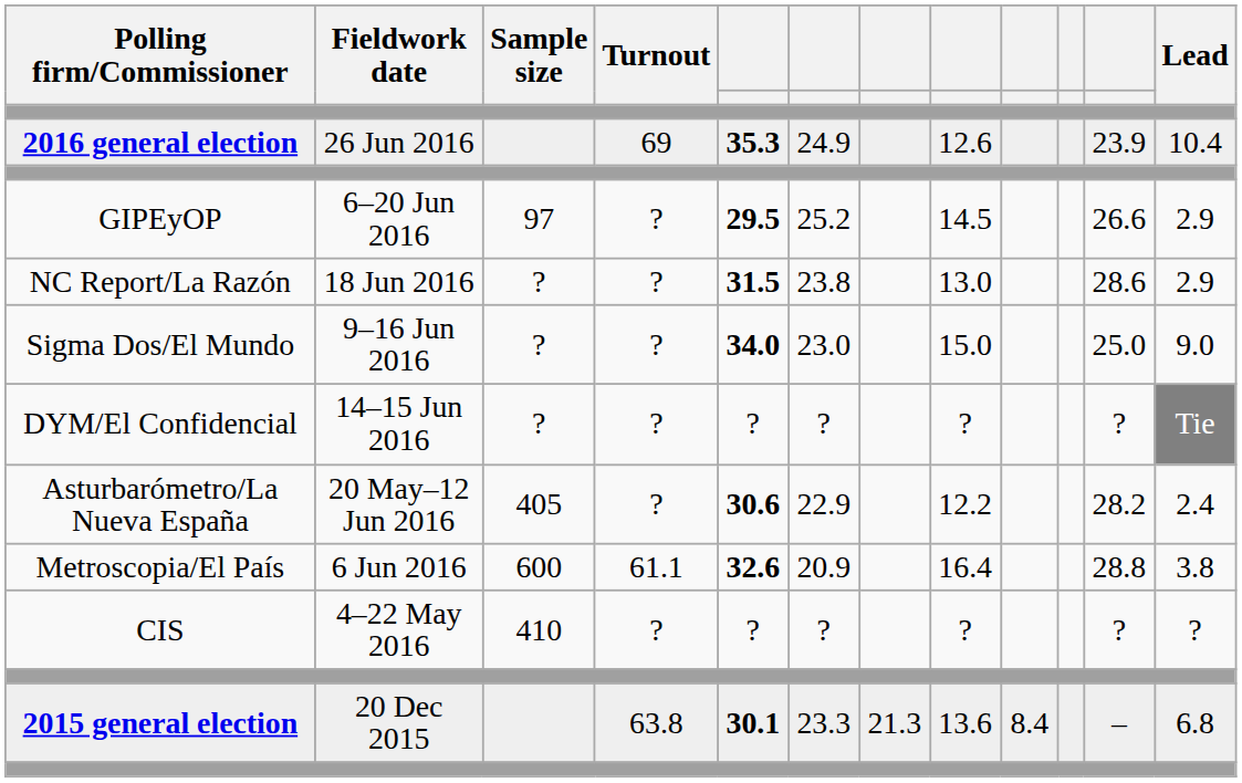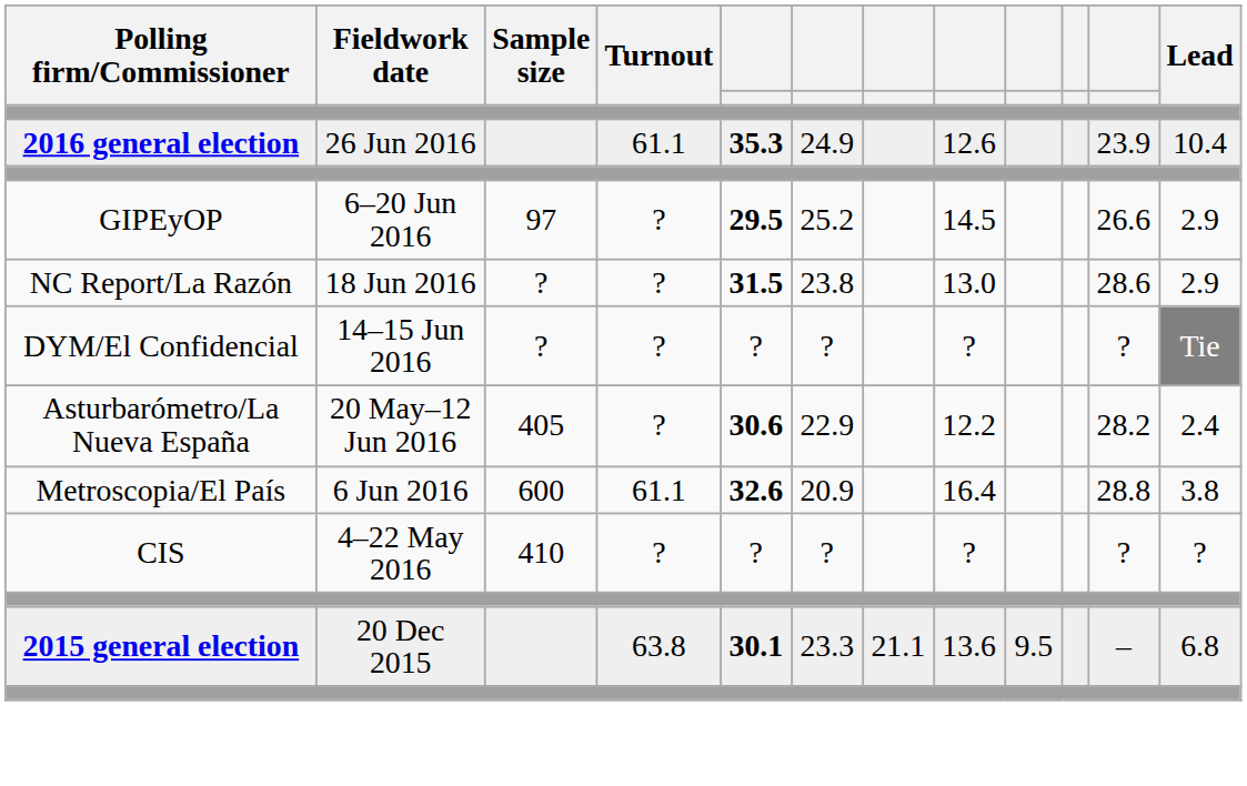2016 general election | Turnout: 69 -> 61.1
- row: Sigma Dos/El Mundo | 9–16 Jun 2016 | ? | ? | 34.0 | 23.0 | 15.0 | 25.0 | 9.0
2015 general election | column 7: 21.3 -> 21.1
2015 general election | column 9: 8.4 -> 9.5
